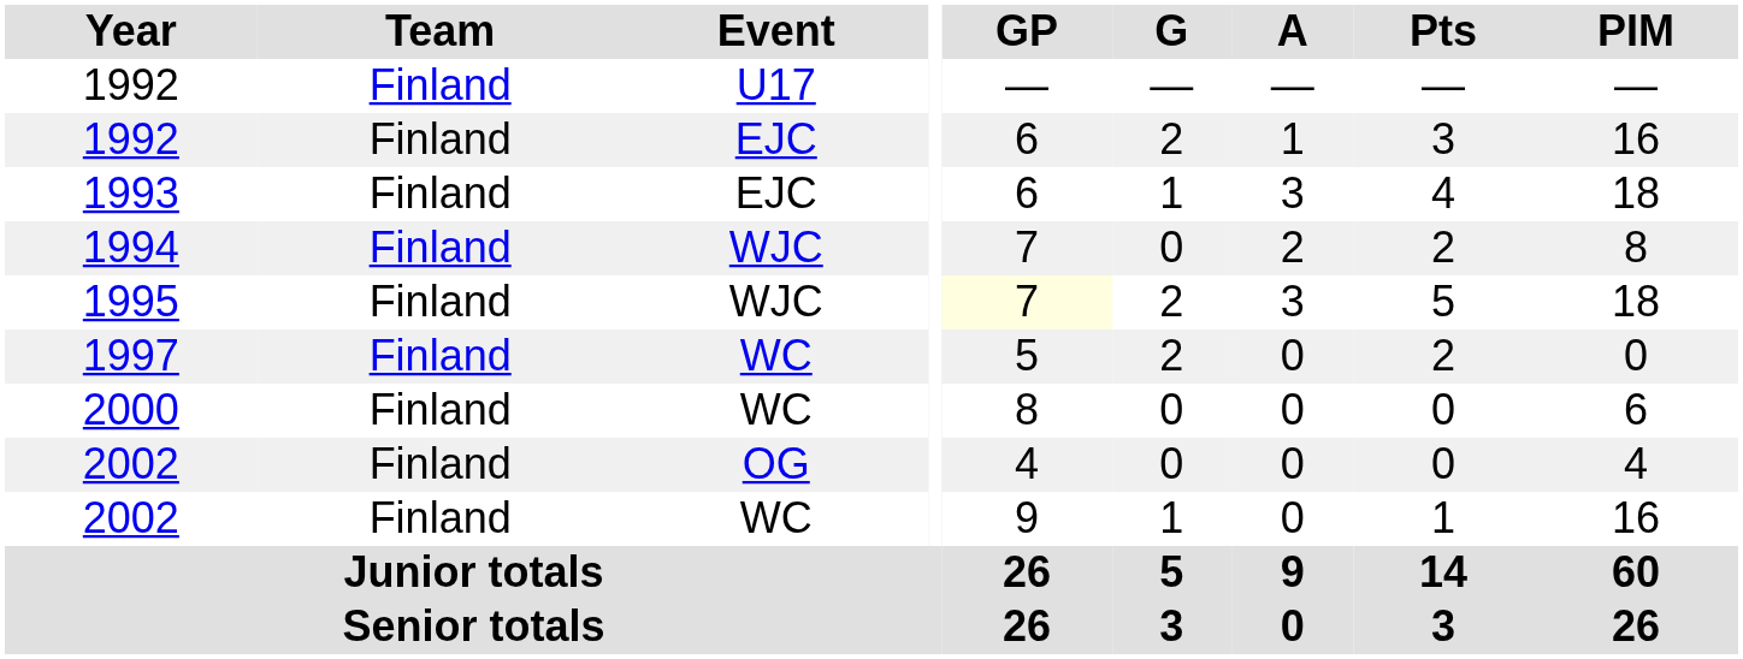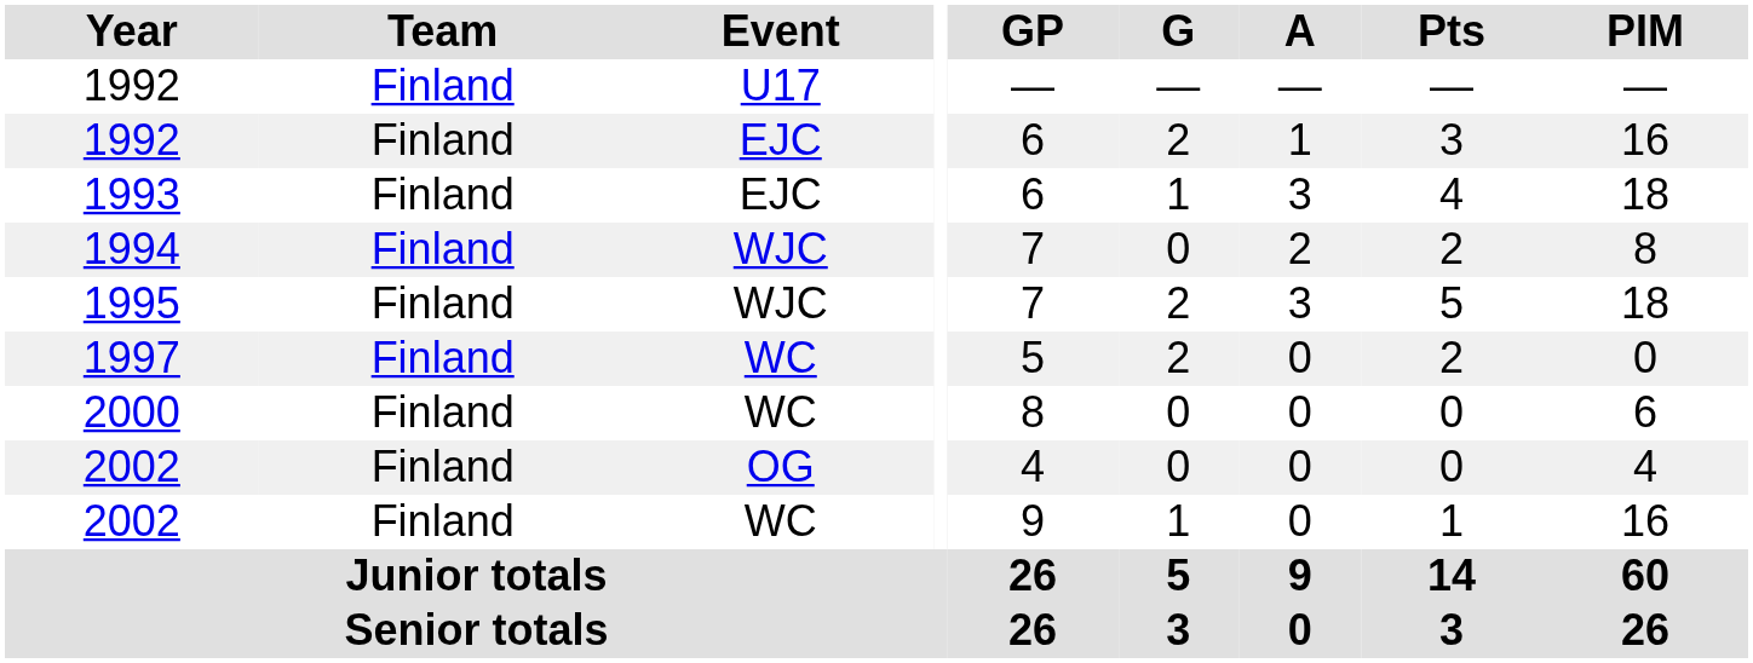1995 | GP: lightyellow background -> no background
